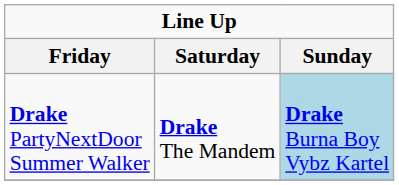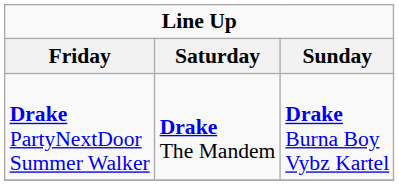Drake PartyNextDoor Summer Walker | Sunday: lightblue background -> no background
